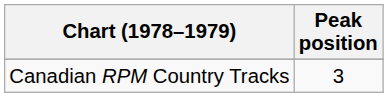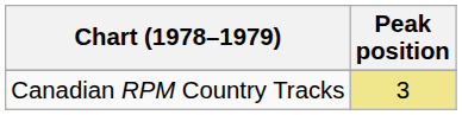Canadian RPM Country Tracks | Peak position: no background -> khaki background
